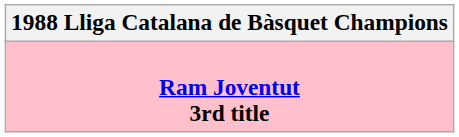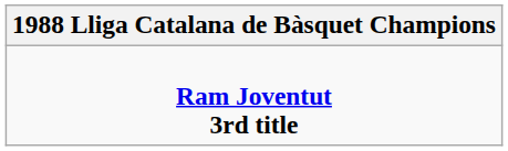row 2 | column 1: pink background -> no background
